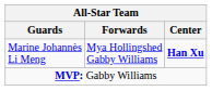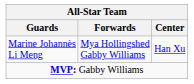Marine Johannès Li Meng | Center: bold -> normal
